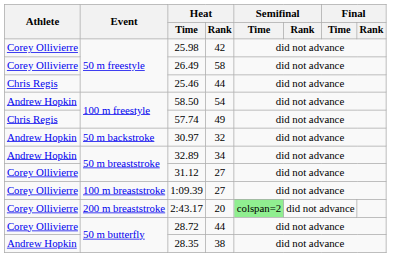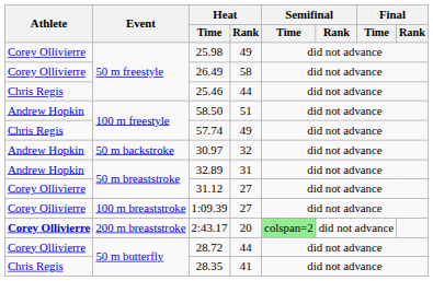25.98 | Heat / Rank: 42 -> 49
58.50 | Heat / Rank: 54 -> 51
32.89 | Heat / Rank: 34 -> 31
2:43.17 | Athlete: normal -> bold
28.35 | Athlete: Andrew Hopkin -> Chris Regis
28.35 | Heat / Rank: 38 -> 41
